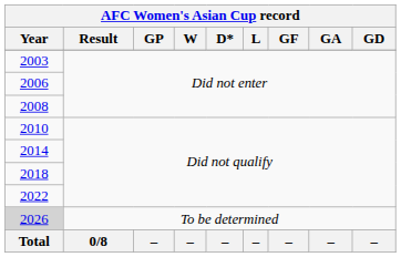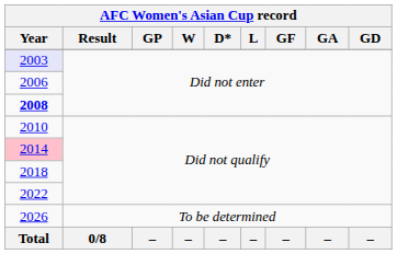2003 | Year: no background -> lavender background
2008 | Year: normal -> bold
2014 | Year: no background -> pink background
2026 | Year: lightgrey background -> no background
